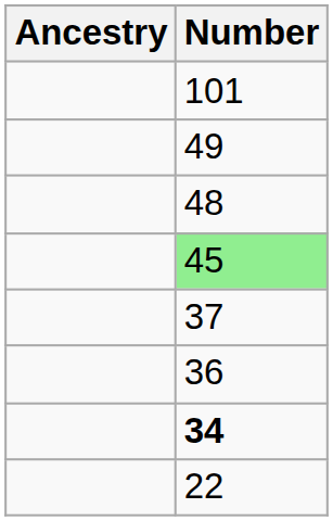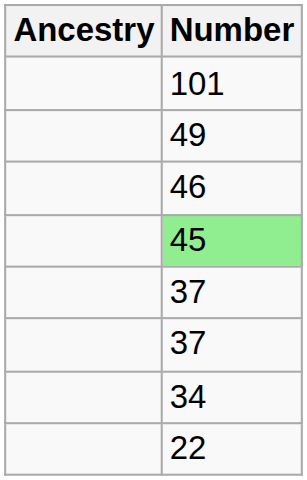row 4 | Number: 48 -> 46
row 7 | Number: 36 -> 37
row 8 | Number: bold -> normal
